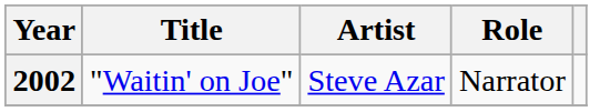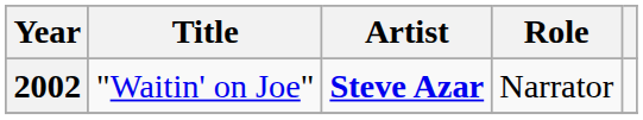2002 | Artist: normal -> bold
